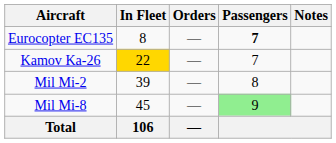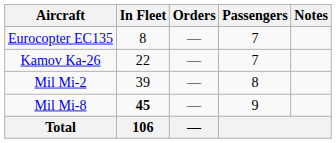Eurocopter EC135 | Passengers: bold -> normal
Kamov Ka-26 | In Fleet: gold background -> no background
Mil Mi-8 | In Fleet: normal -> bold
Mil Mi-8 | Passengers: lightgreen background -> no background
